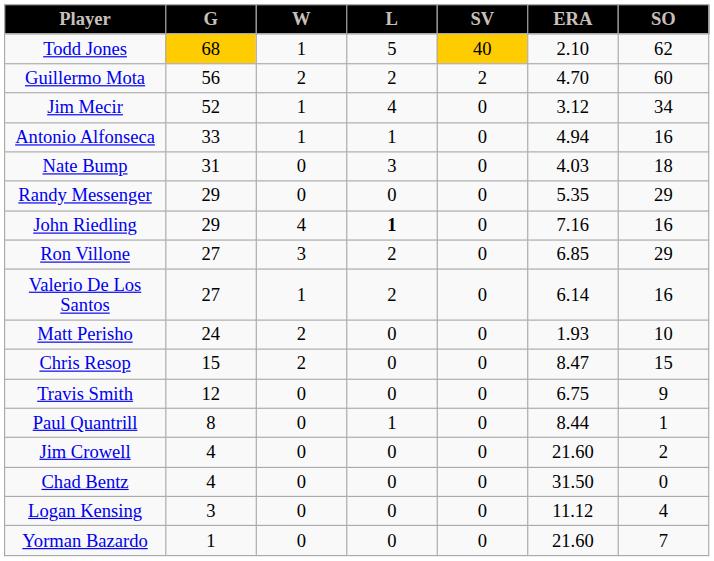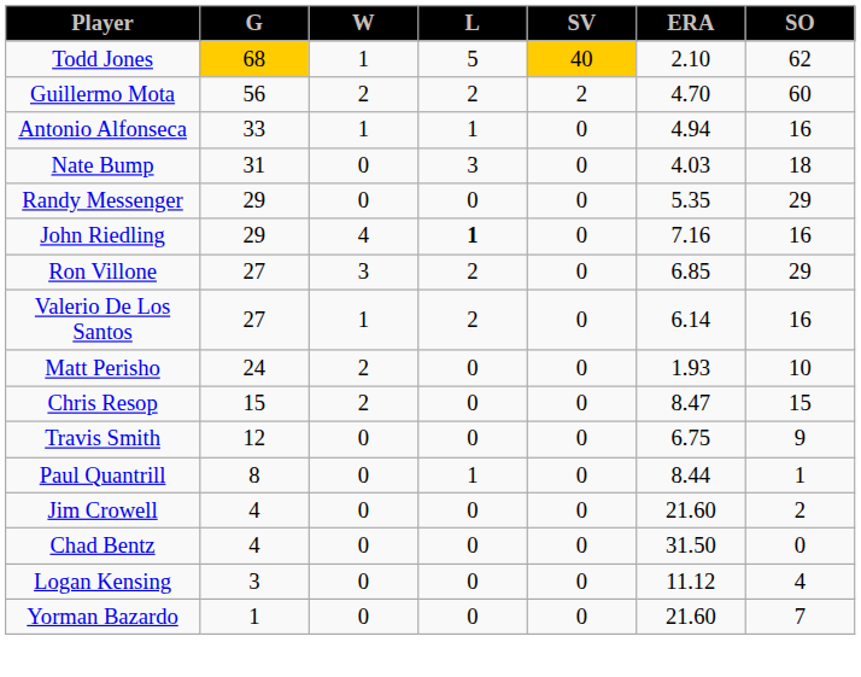- row: Jim Mecir | 52 | 1 | 4 | 0 | 3.12 | 34
